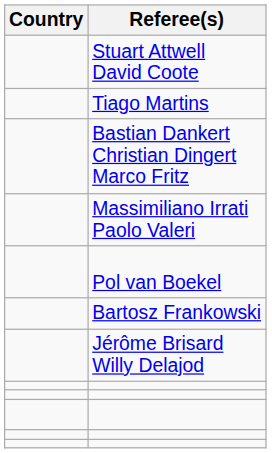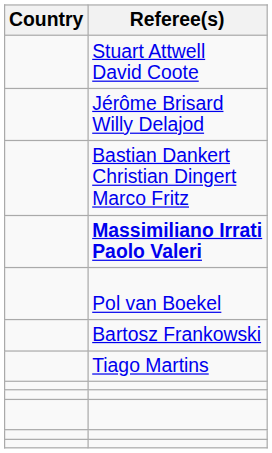row 3 | Referee(s): Tiago Martins -> Jérôme Brisard Willy Delajod
row 5 | Referee(s): normal -> bold
row 8 | Referee(s): Jérôme Brisard Willy Delajod -> Tiago Martins
